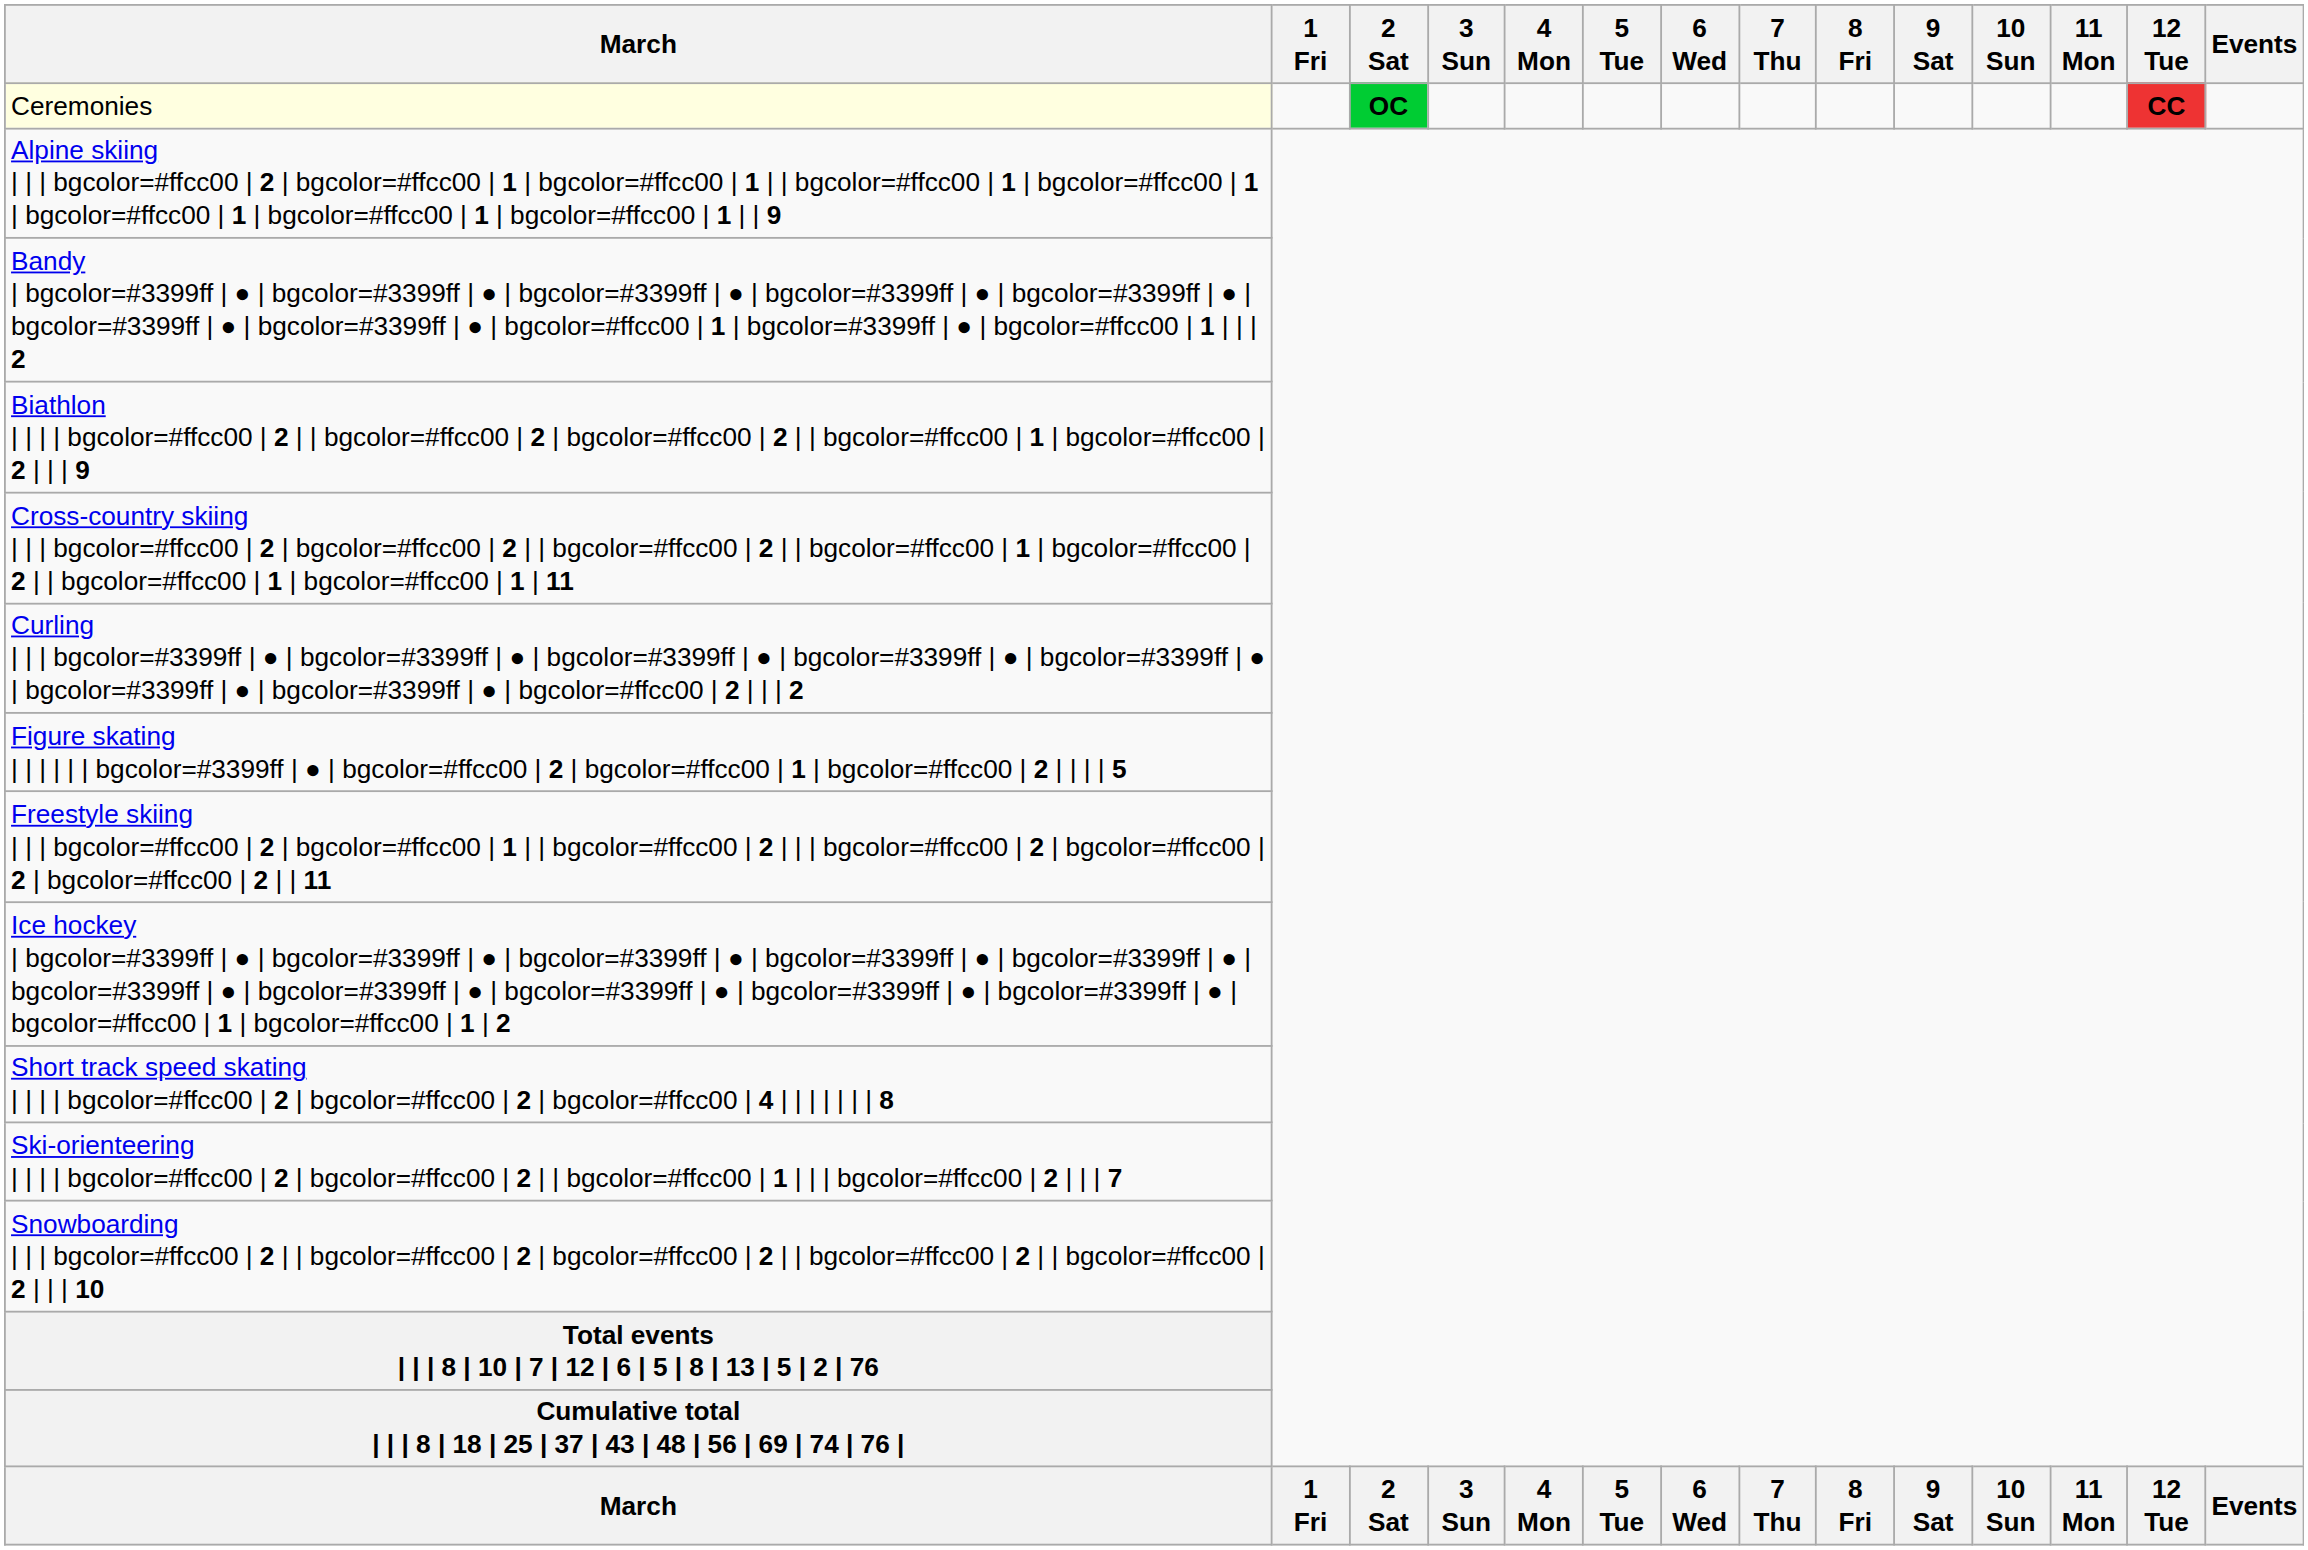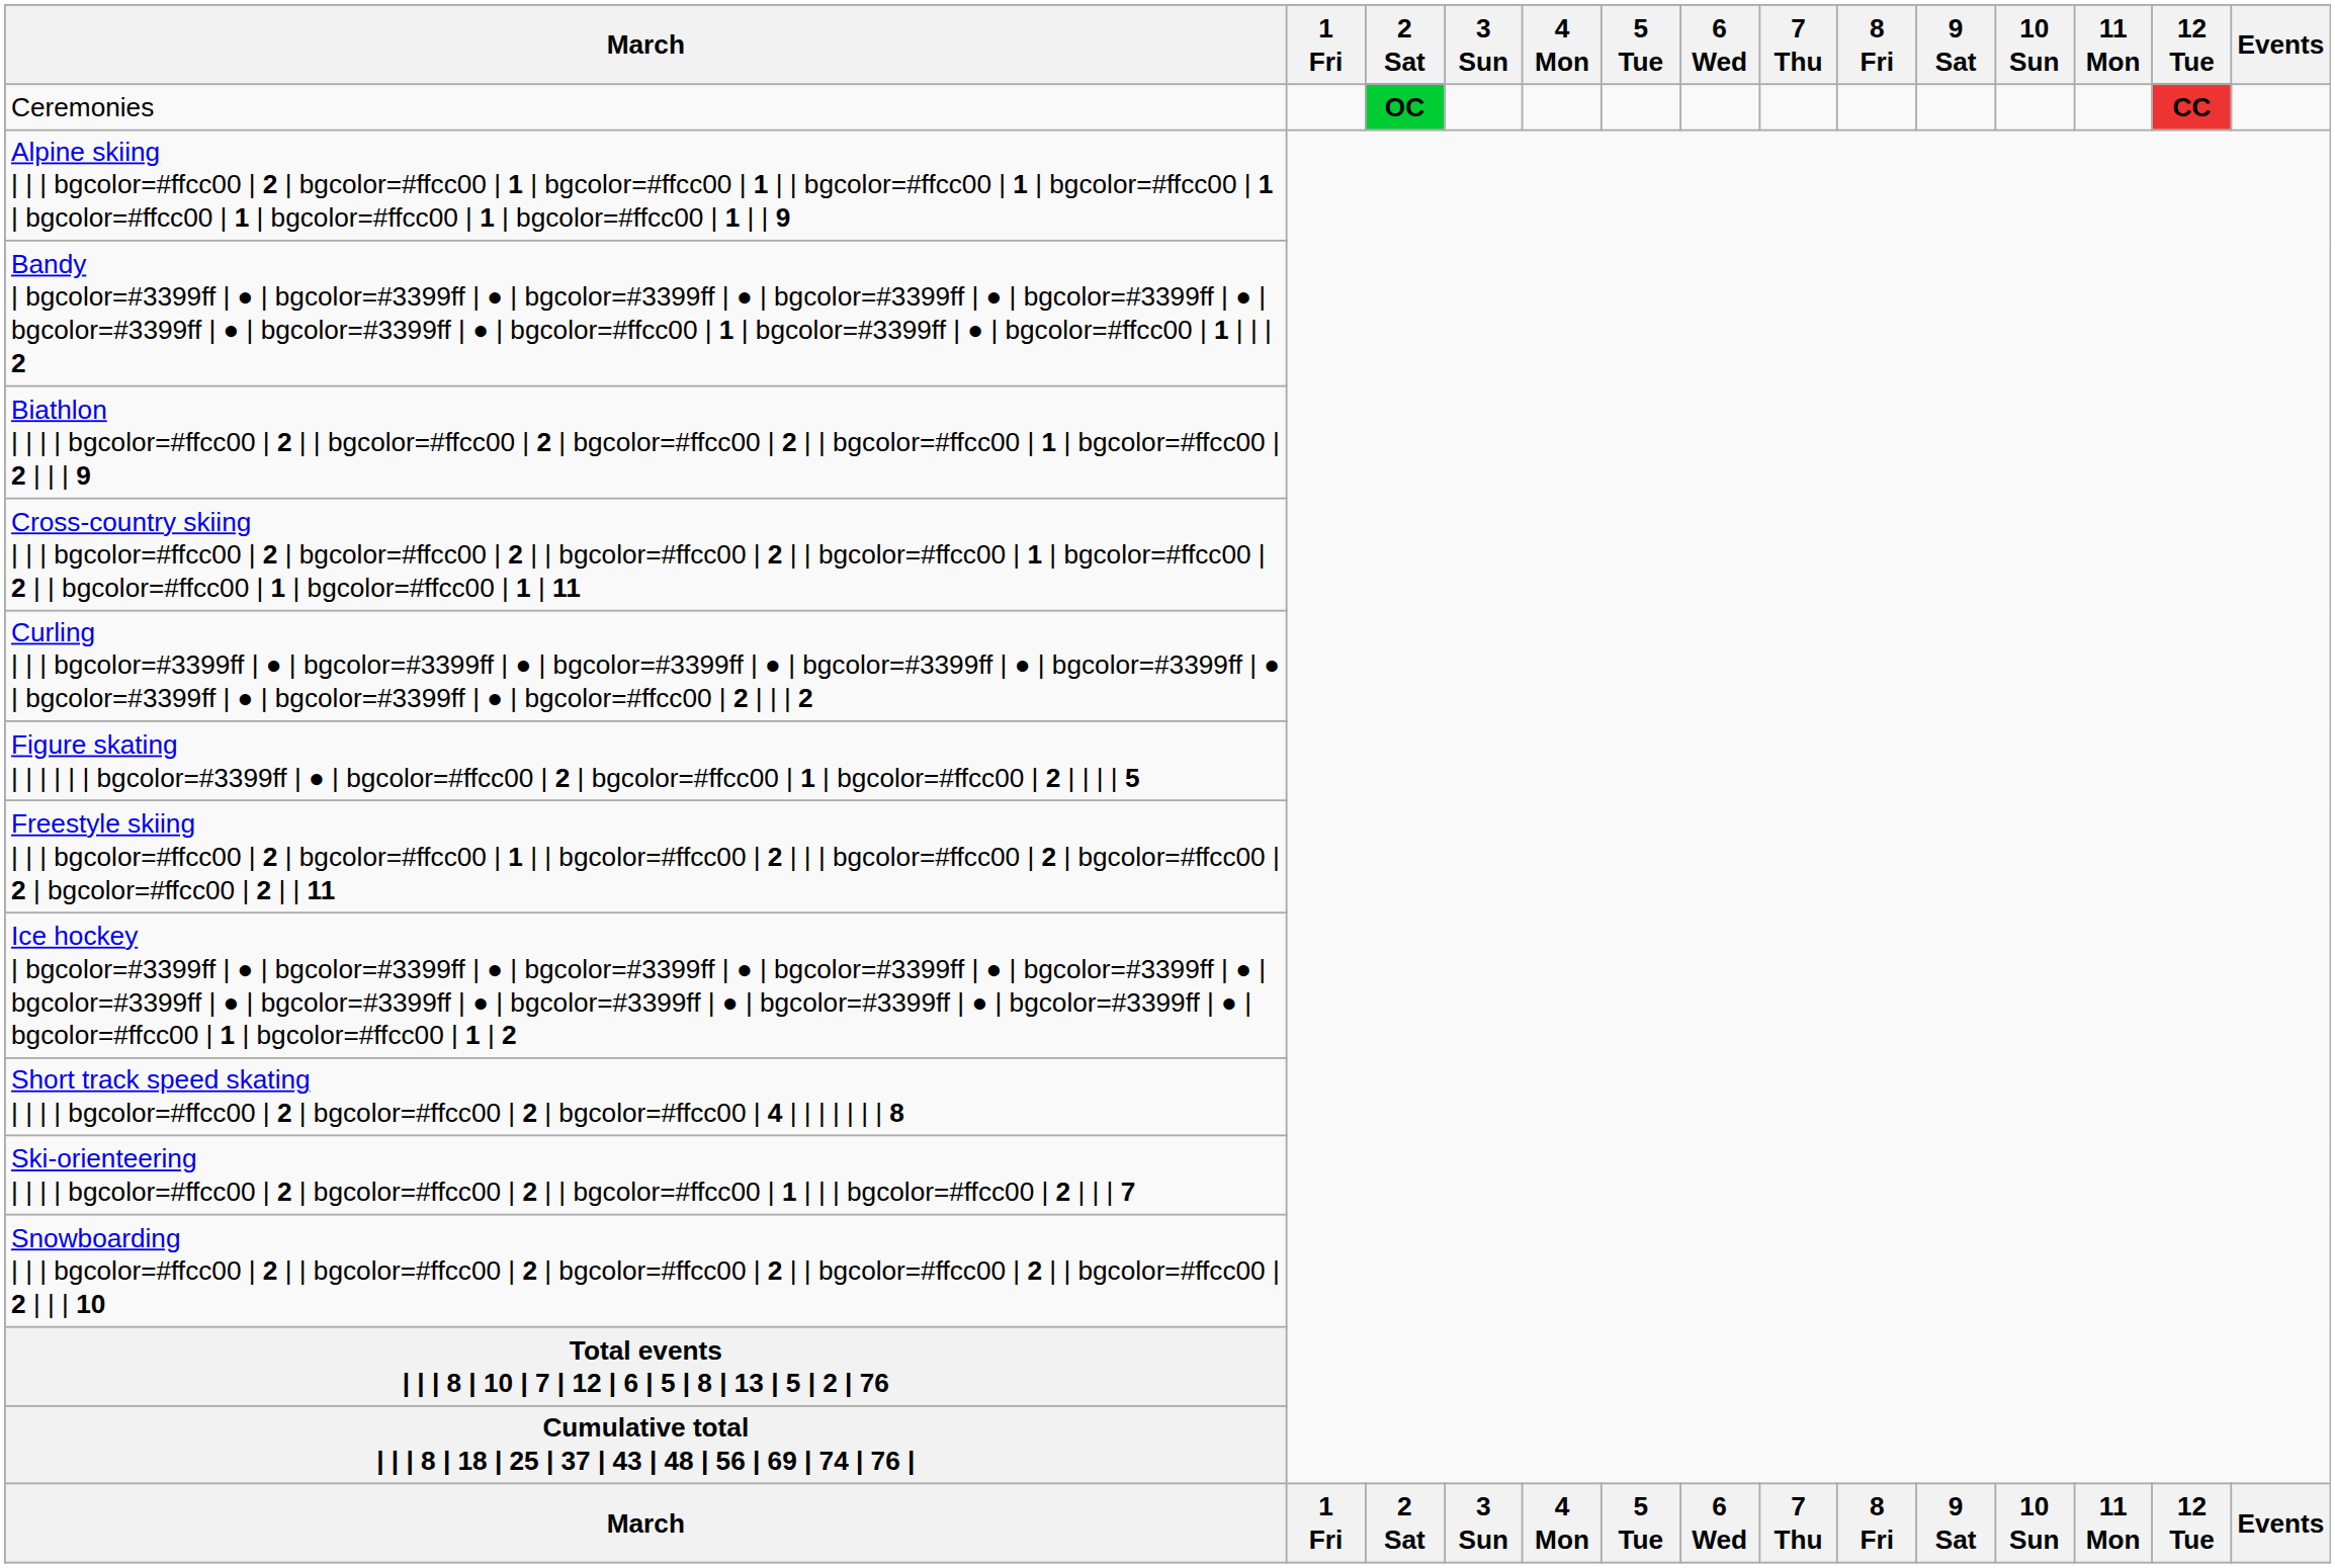Ceremonies | March: lightyellow background -> no background
